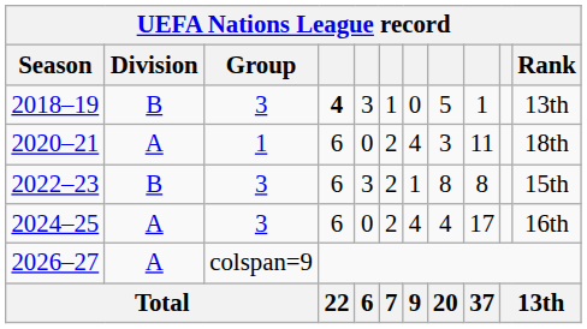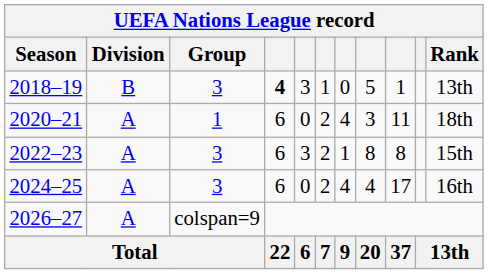2022–23 | Division: B -> A
